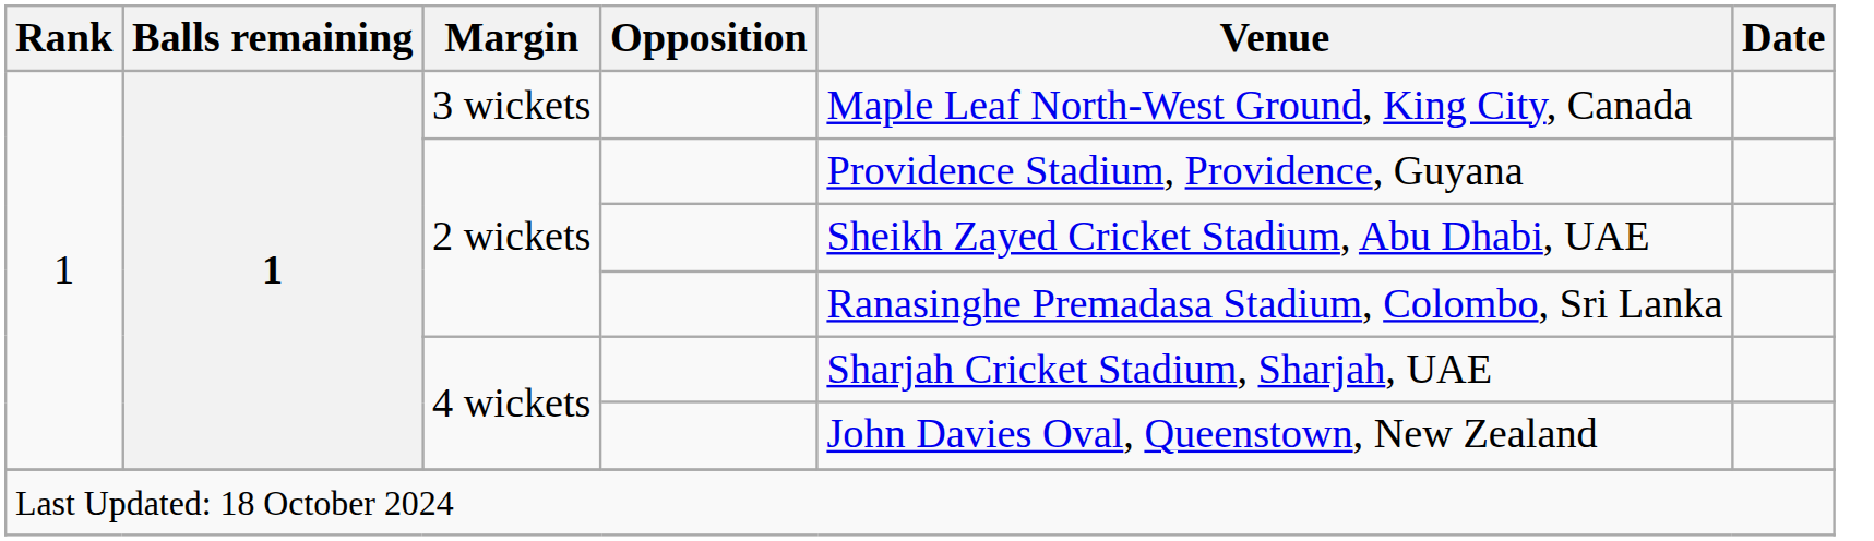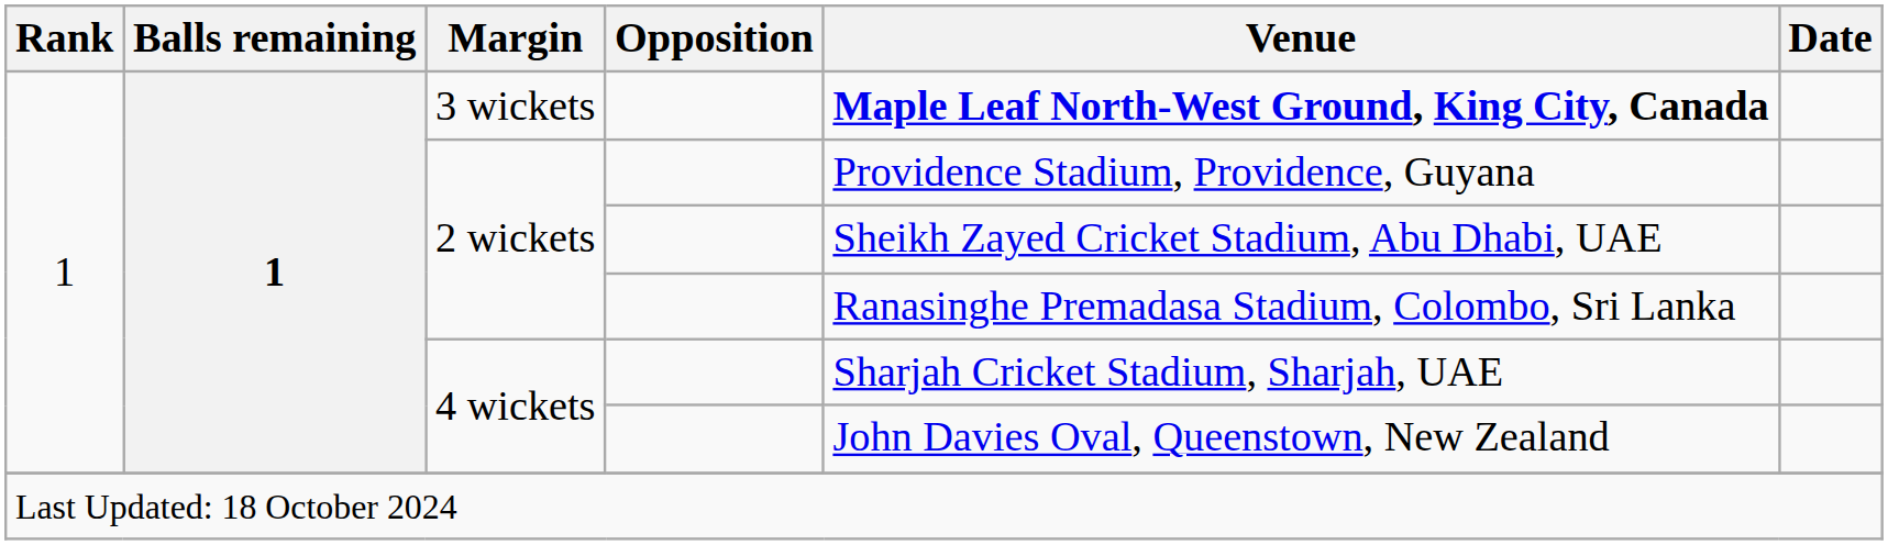3 wickets | Venue: normal -> bold
